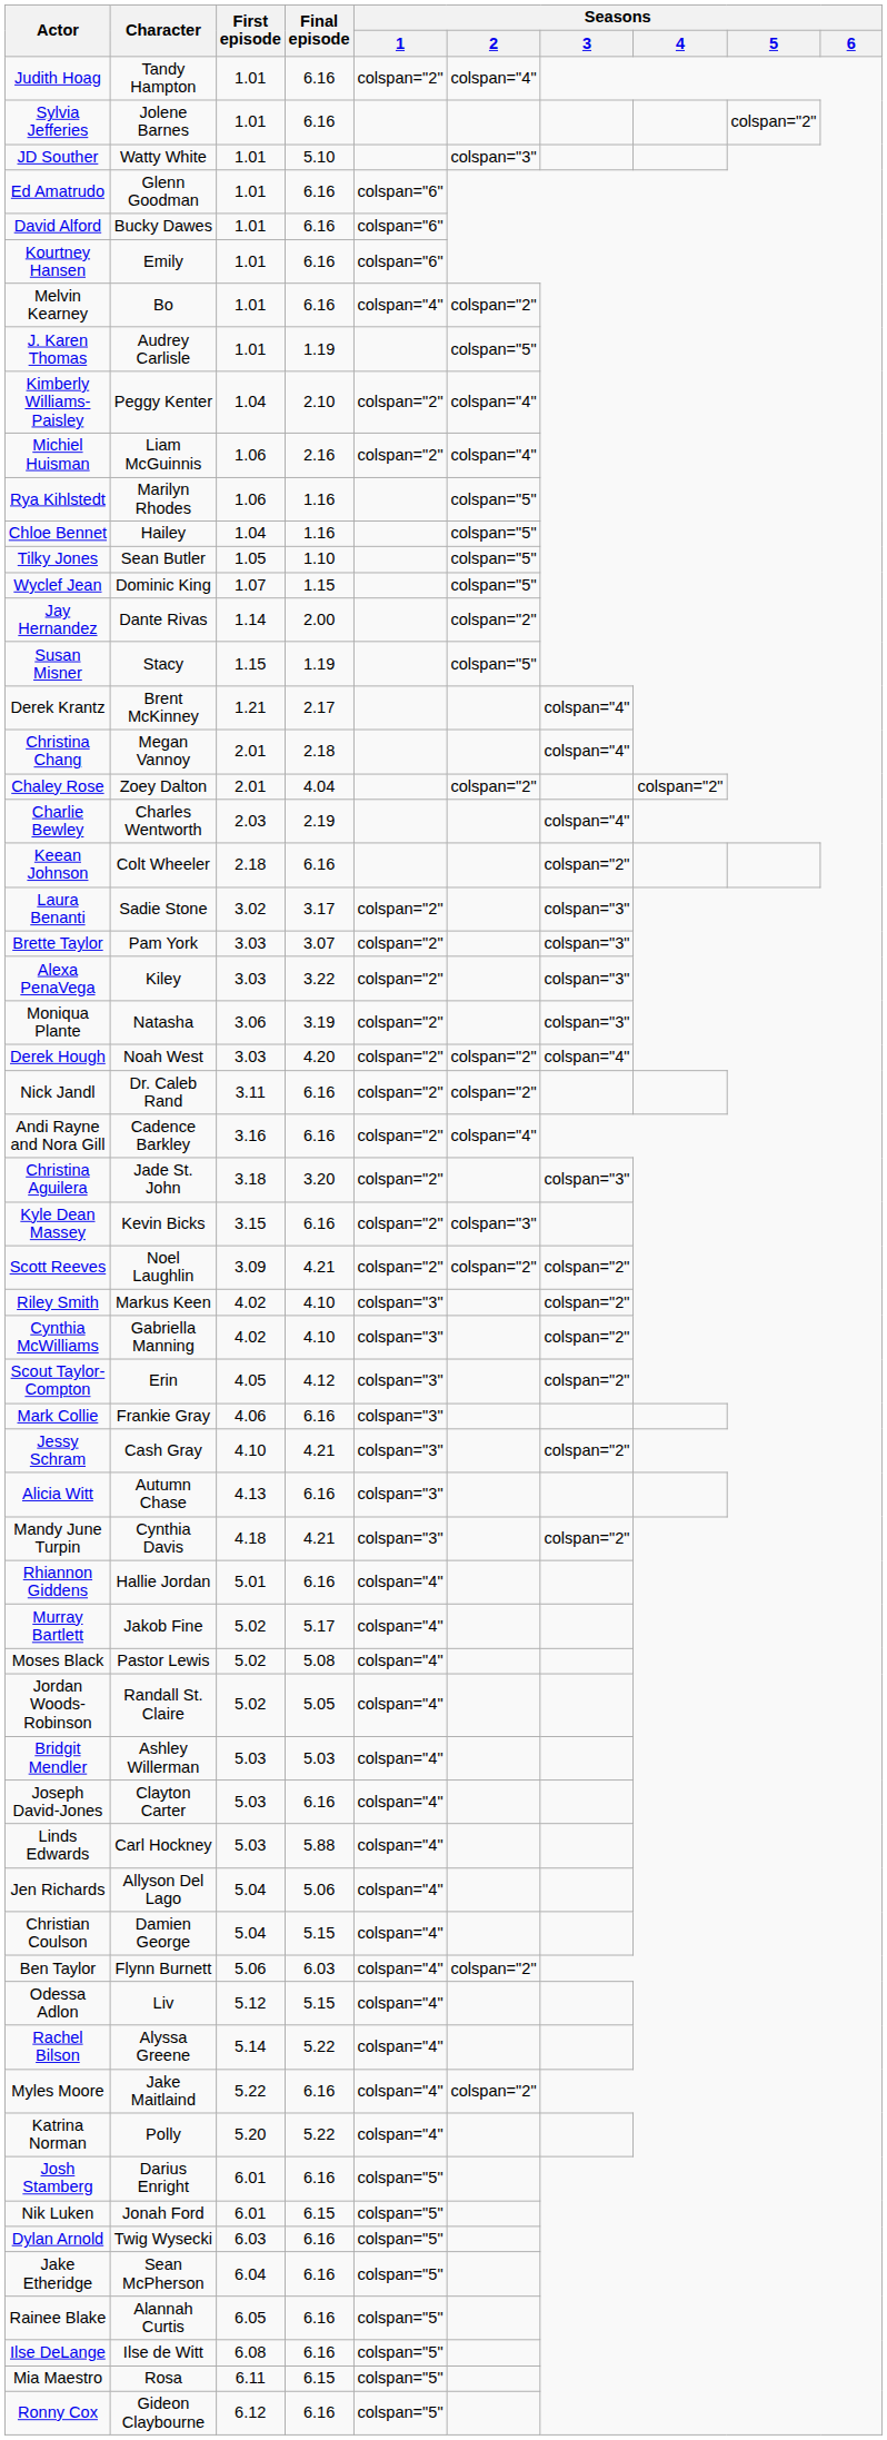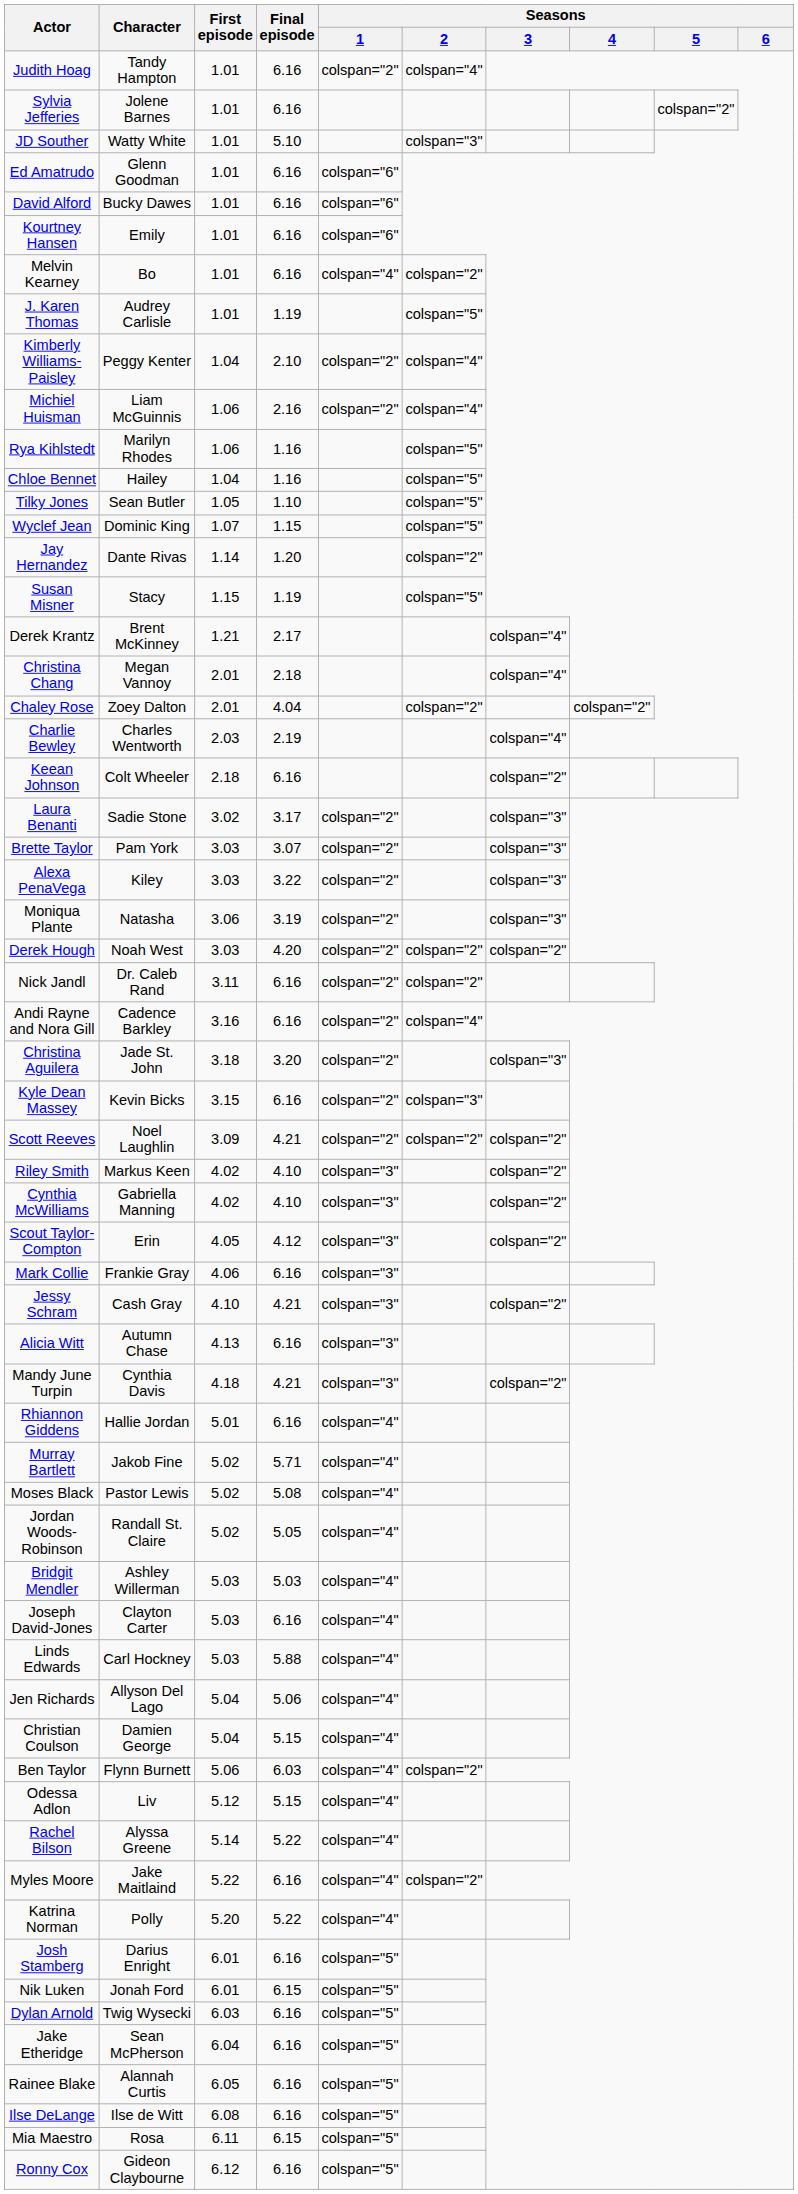Jay Hernandez | Final episode: 2.00 -> 1.20
Derek Hough | Seasons / 3: colspan="4" -> colspan="2"
Murray Bartlett | Final episode: 5.17 -> 5.71
